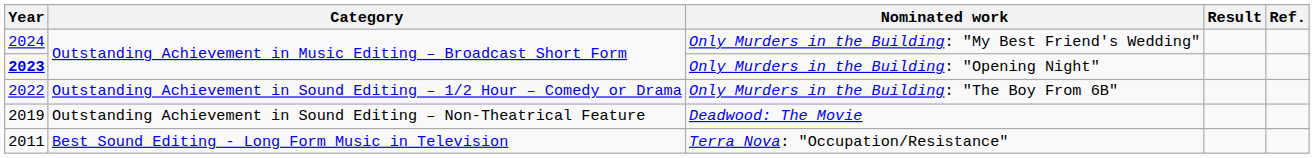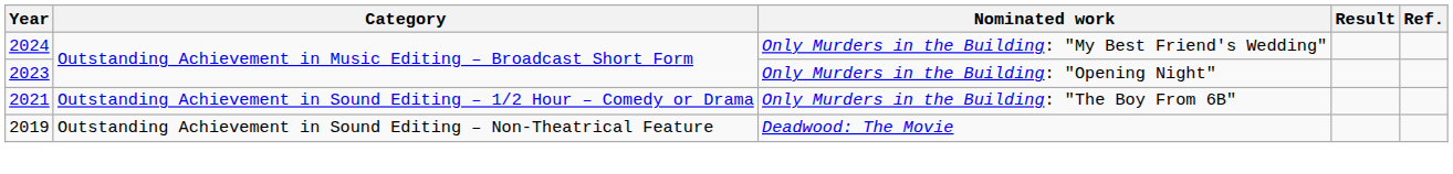Only Murders in the Building: "Opening Night" | Year: bold -> normal
Only Murders in the Building: "The Boy From 6B" | Year: 2022 -> 2021
- row: 2011 | Best Sound Editing - Long Form Music in Television | Terra Nova: "Occupation/Resistance"
